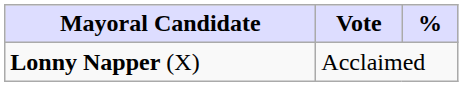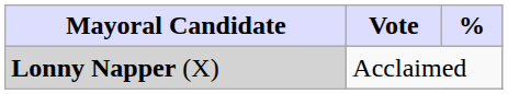Lonny Napper (X) | Mayoral Candidate: no background -> lightgrey background
